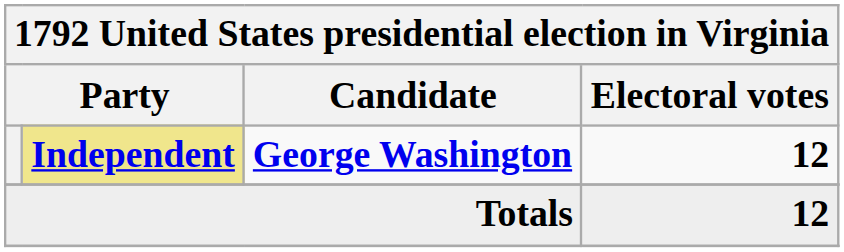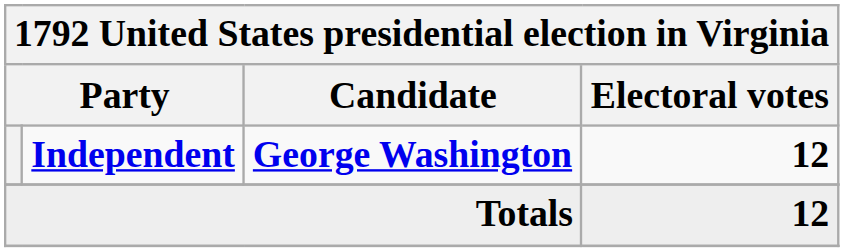row 3 | column 2: khaki background -> no background
